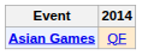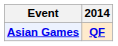Asian Games | 2014: normal -> bold
